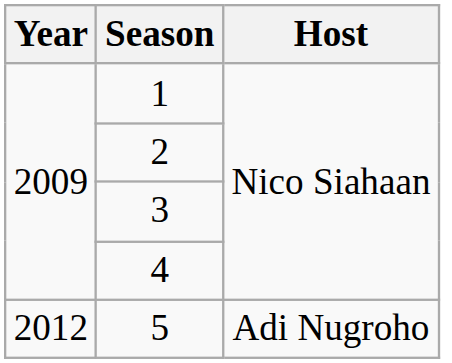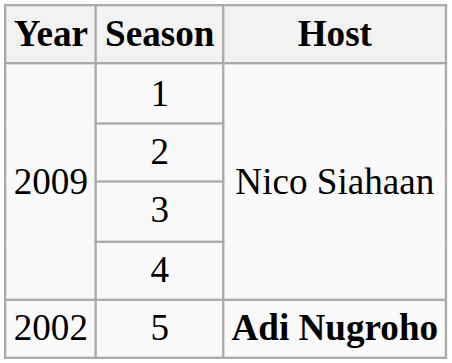5 | Year: 2012 -> 2002
5 | Host: normal -> bold
